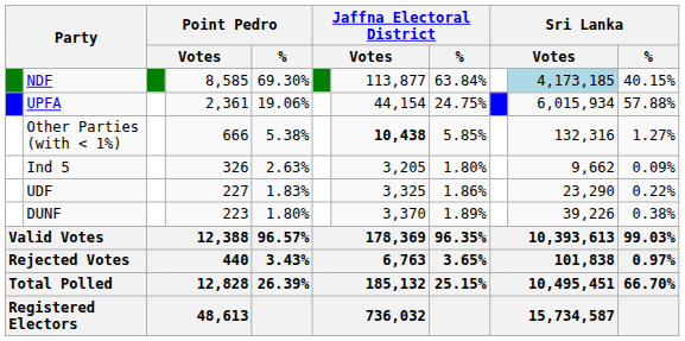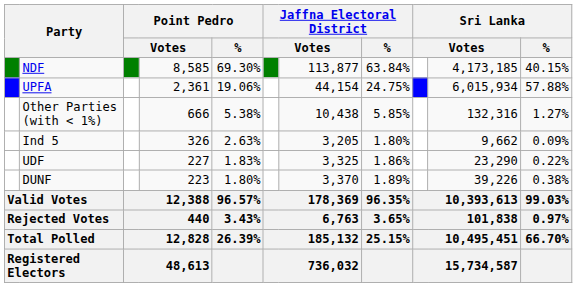NDF | column 10: lightblue background -> no background
Other Parties (with < 1%) | column 7: bold -> normal
